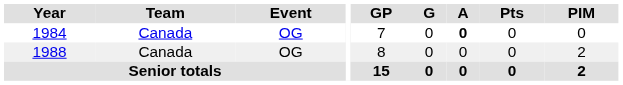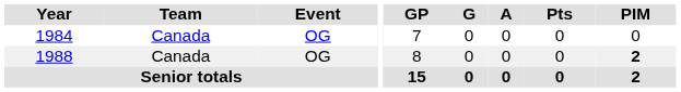1984 | A: bold -> normal
1988 | PIM: normal -> bold
